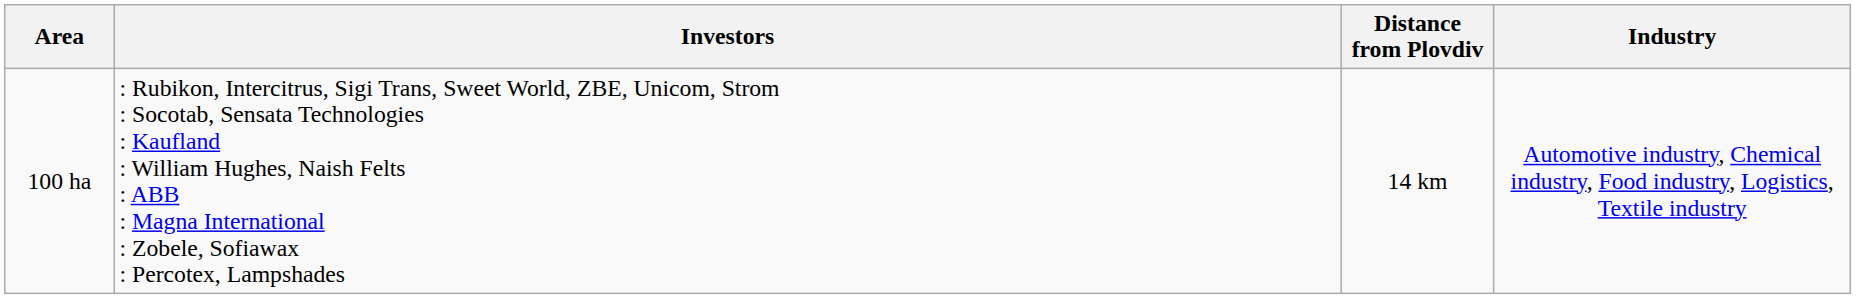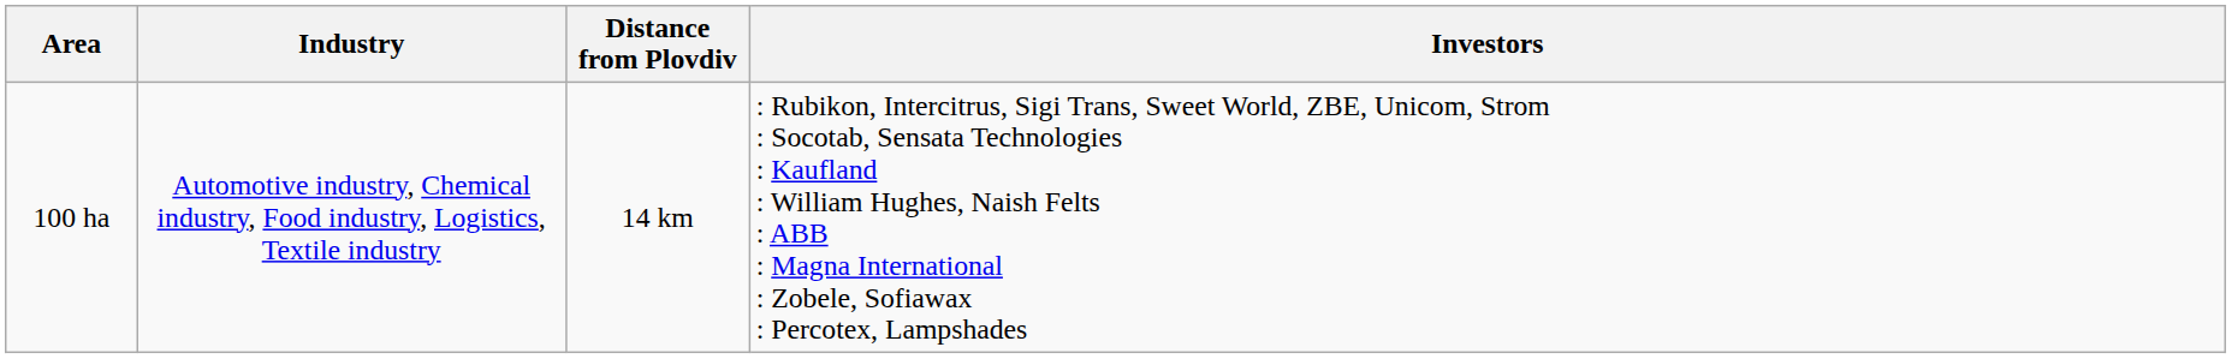columns swapped: Industry <-> Investors
